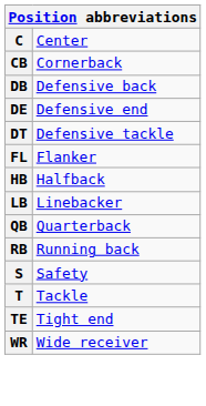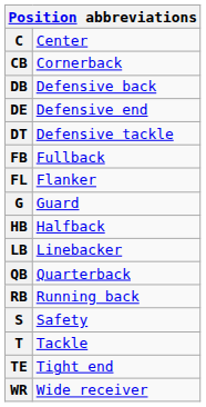+ row: FB | Fullback
+ row: G | Guard
